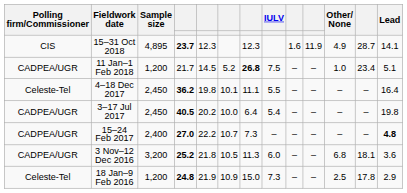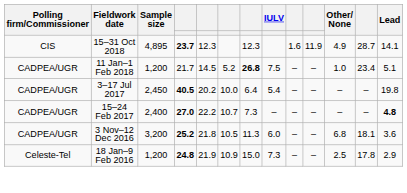- row: Celeste-Tel | 4–18 Dec 2017 | 2,450 | 36.2 | 19.8 | 10.1 | 11.1 | 5.5 | – | – | – | – | 16.4
